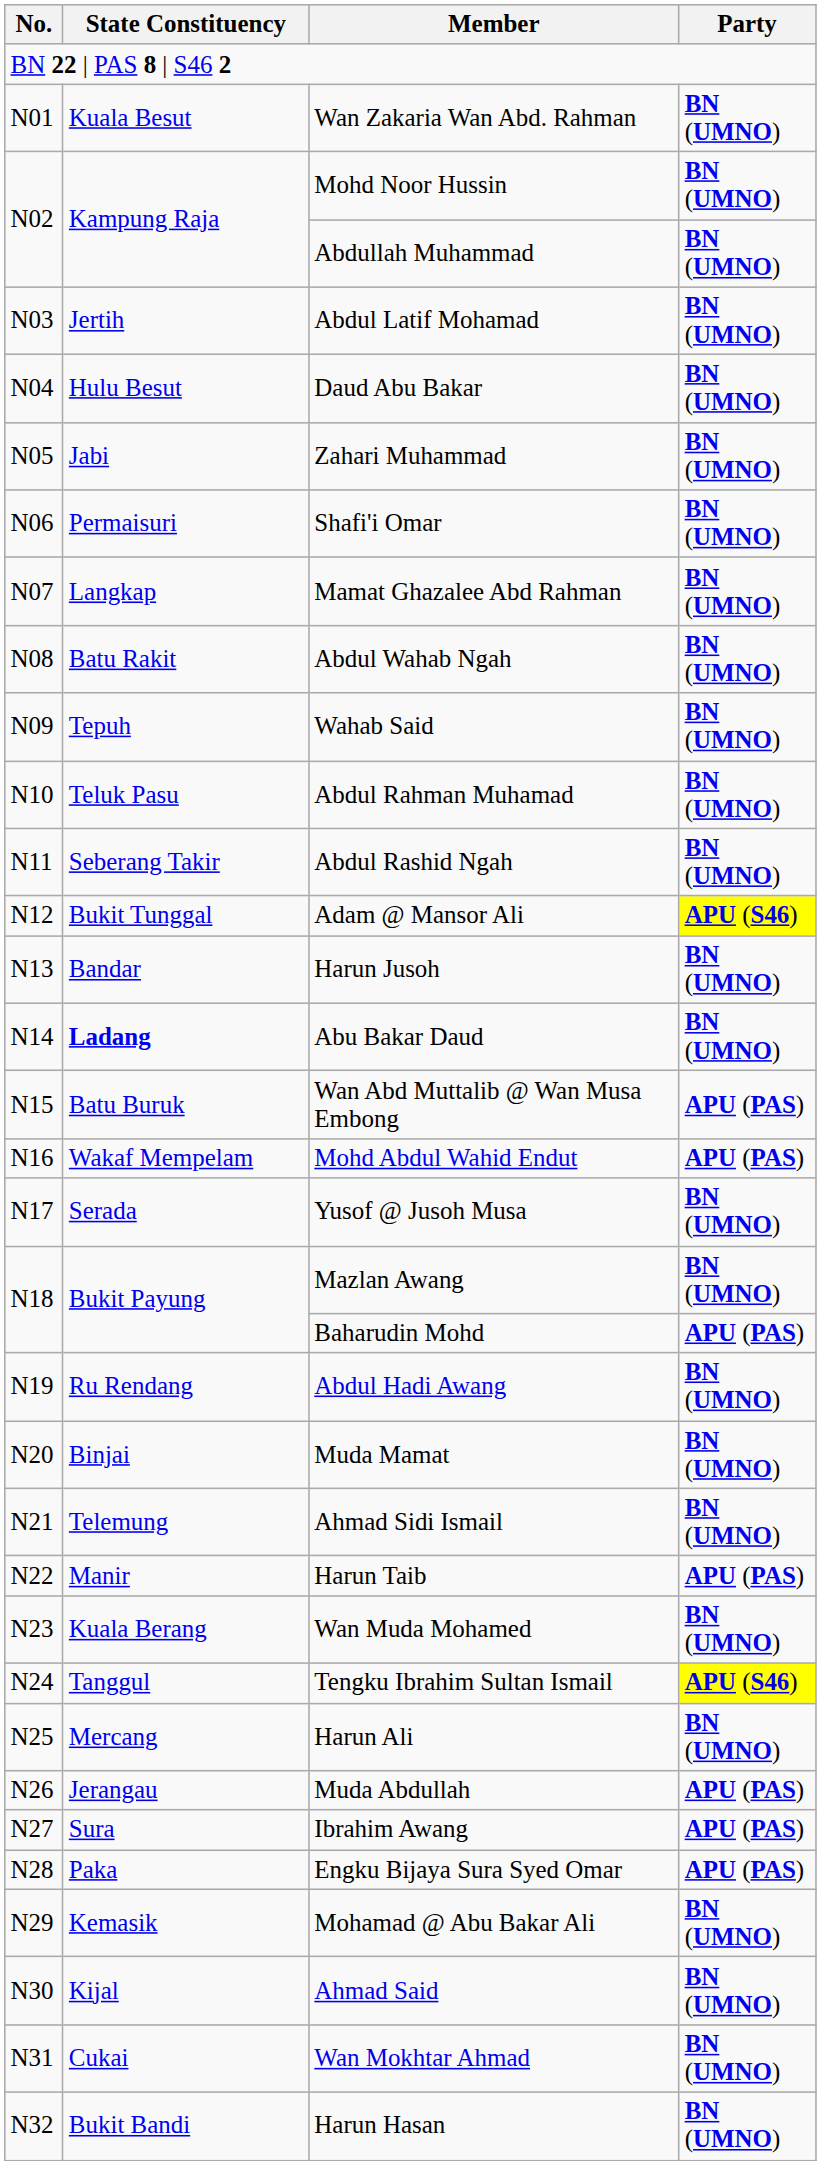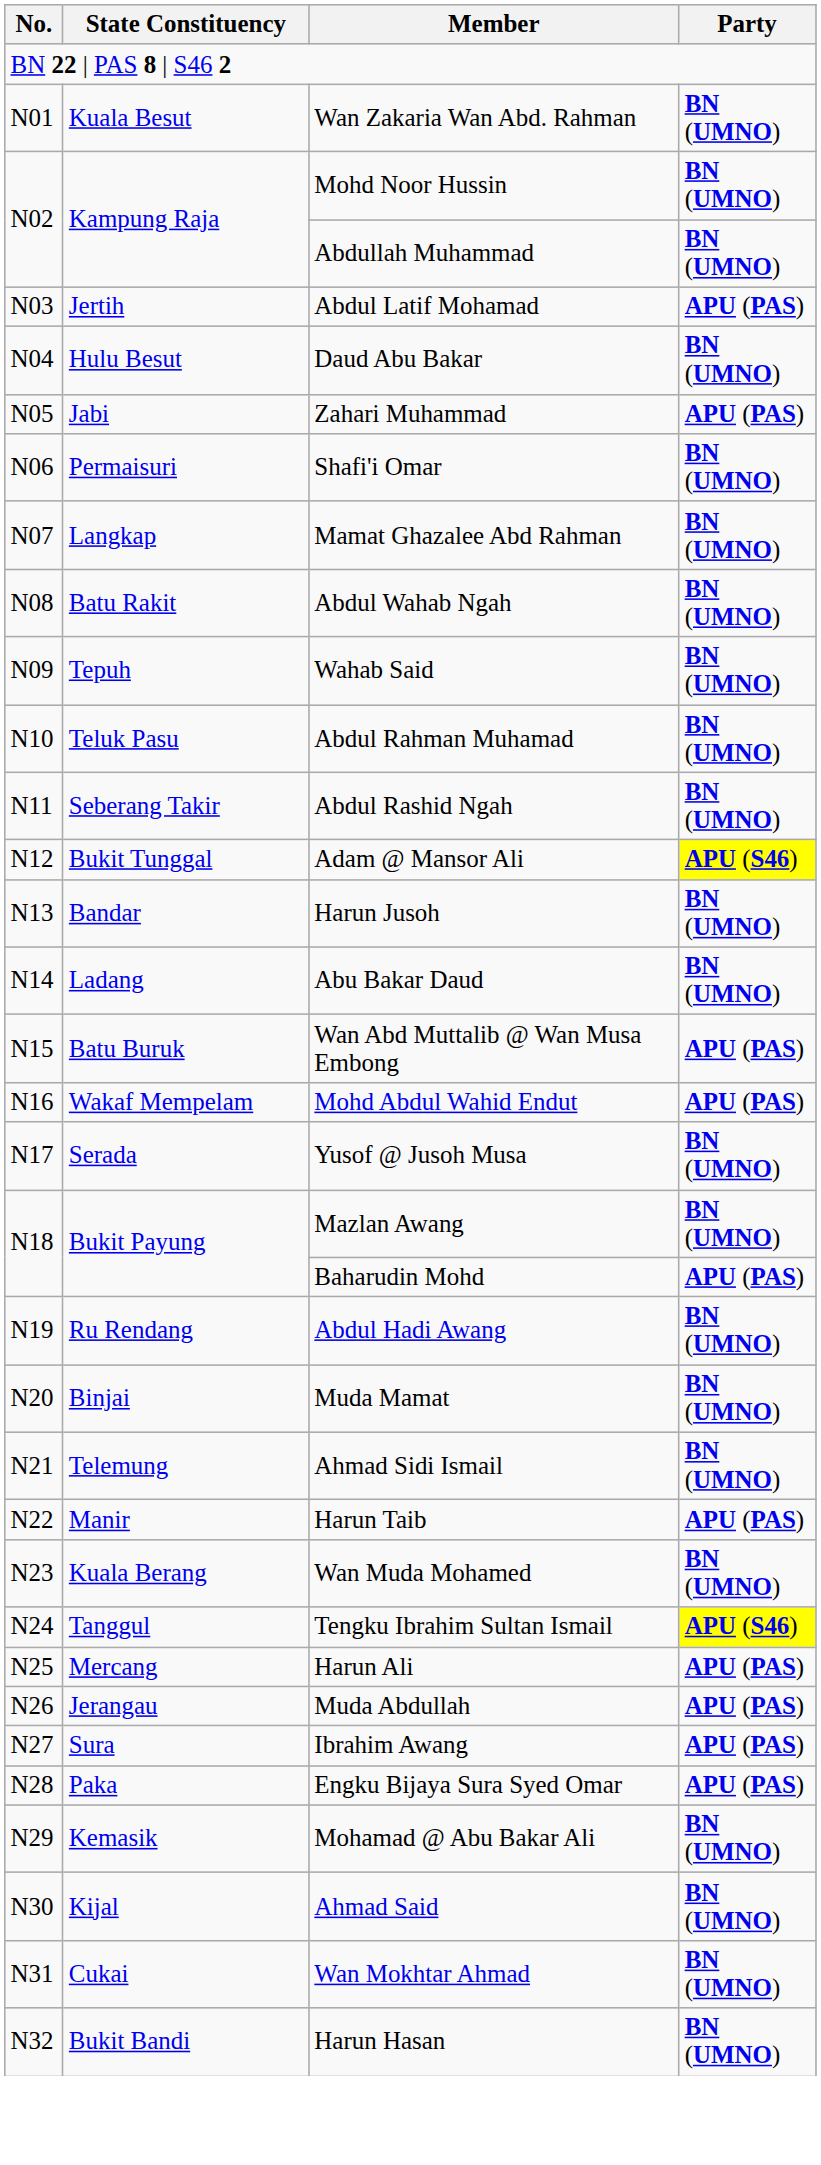Abdul Latif Mohamad | Party: BN (UMNO) -> APU (PAS)
Zahari Muhammad | Party: BN (UMNO) -> APU (PAS)
Abu Bakar Daud | State Constituency: bold -> normal
Harun Ali | Party: BN (UMNO) -> APU (PAS)
